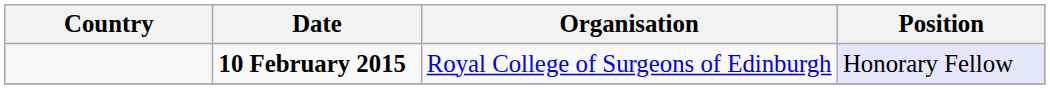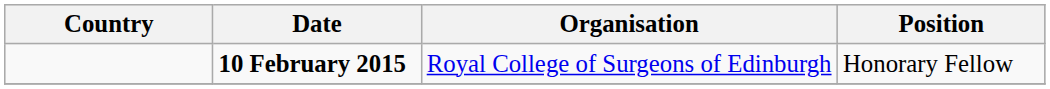10 February 2015 | Position: lavender background -> no background
